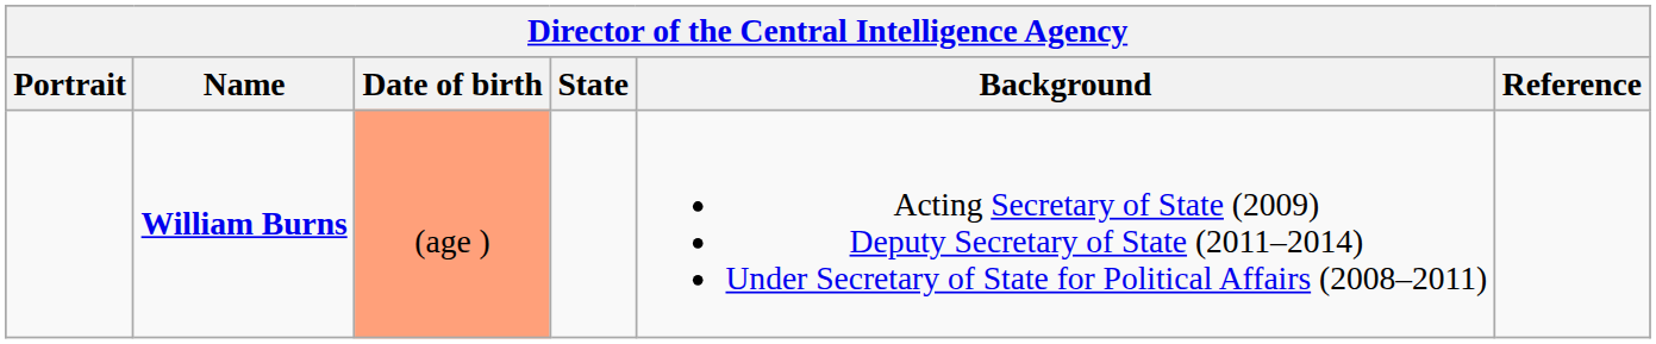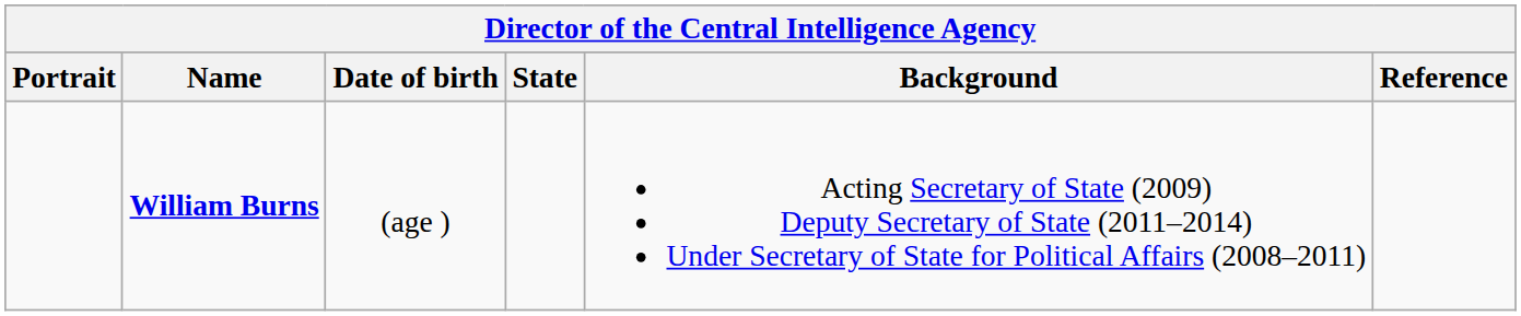William Burns | Date of birth: lightsalmon background -> no background
